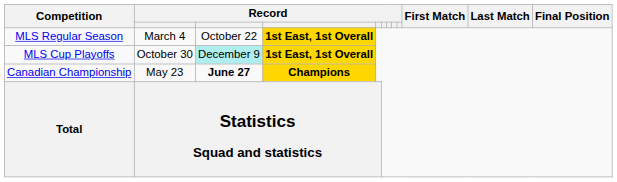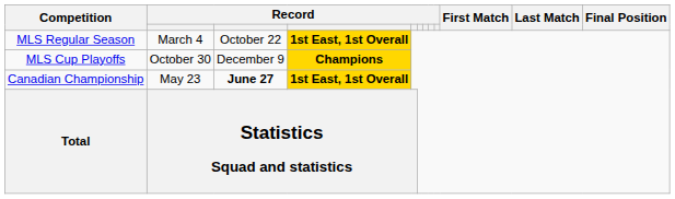MLS Cup Playoffs | column 3: paleturquoise background -> no background
MLS Cup Playoffs | column 4: 1st East, 1st Overall -> Champions
Canadian Championship | column 4: Champions -> 1st East, 1st Overall
